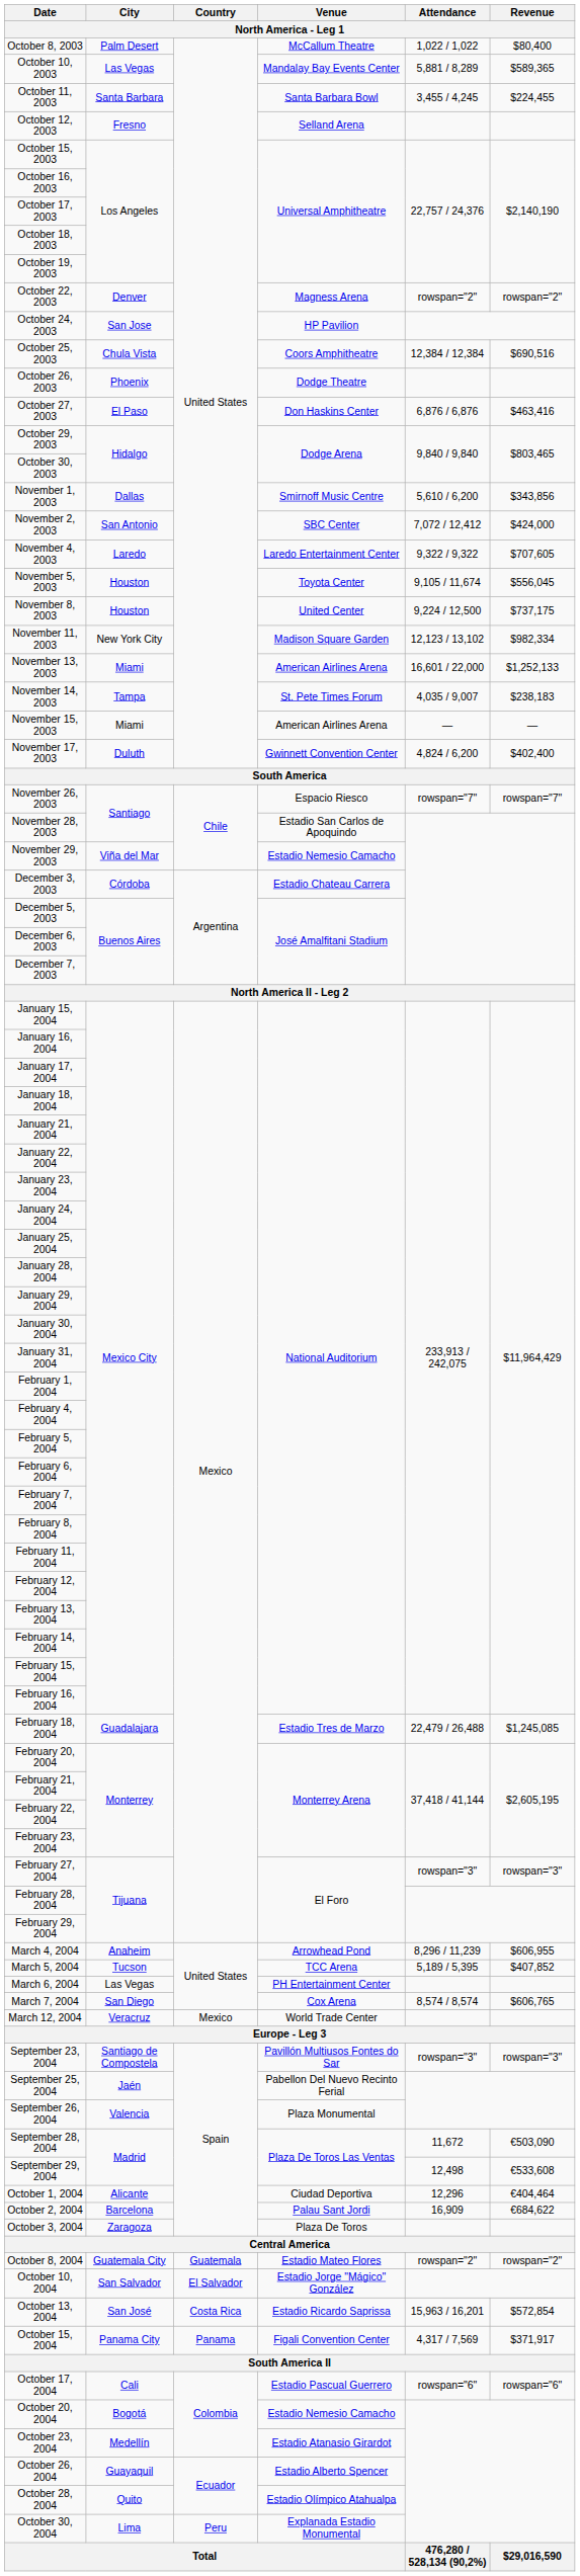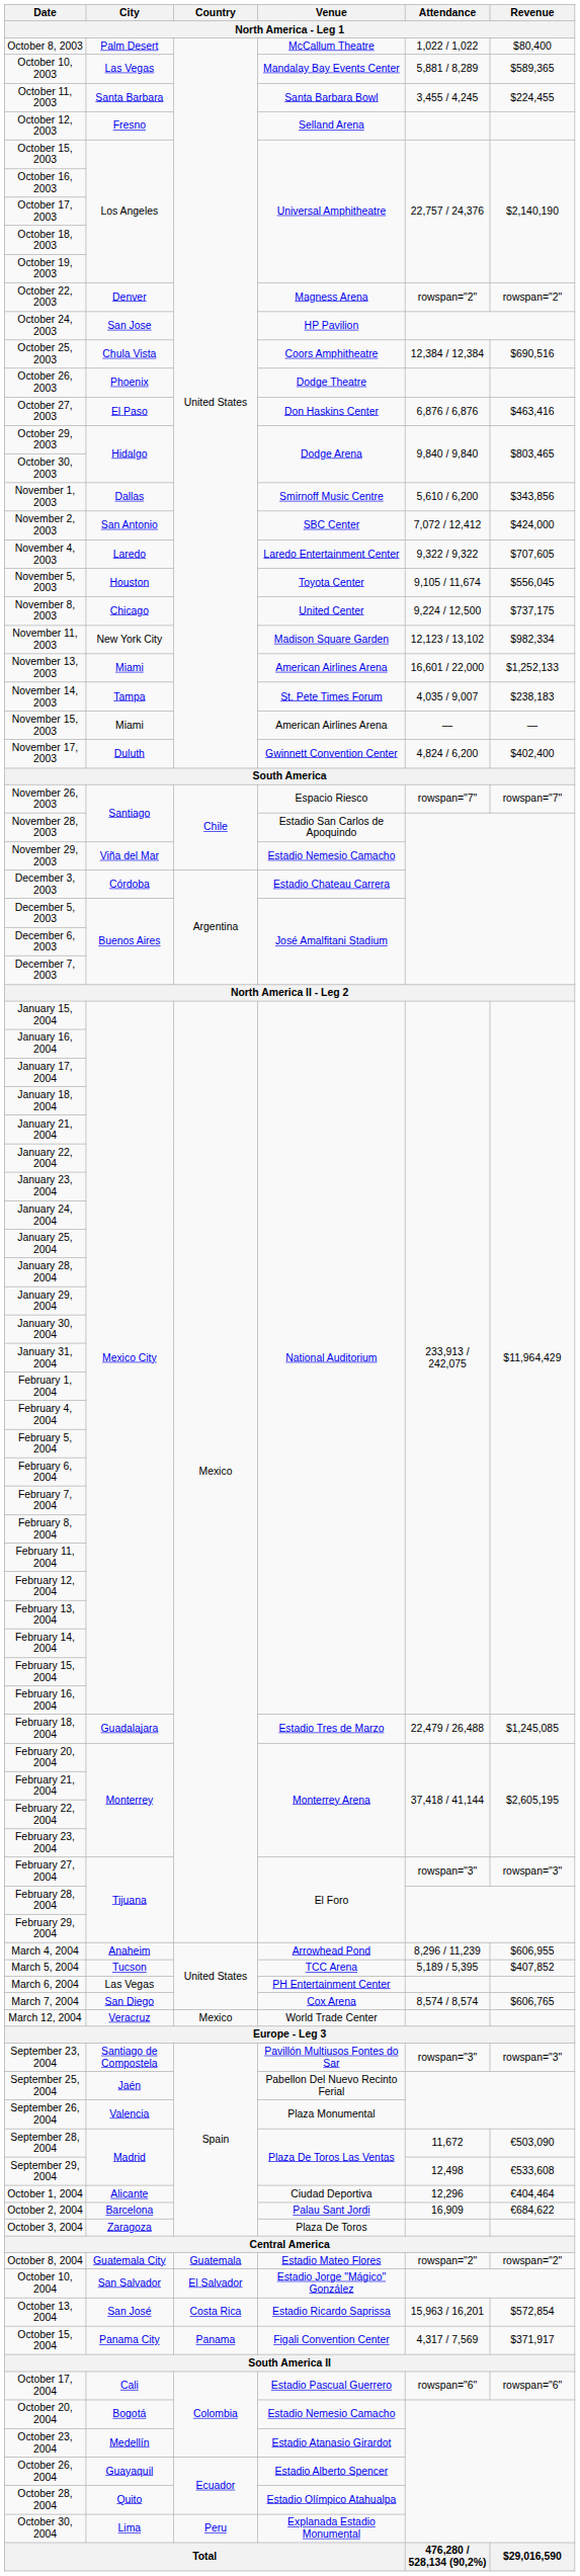November 8, 2003 | City: Houston -> Chicago
